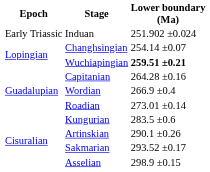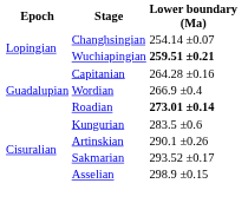- row: Early Triassic | Induan | 251.902 ±0.024
Roadian | Lower boundary (Ma): normal -> bold
